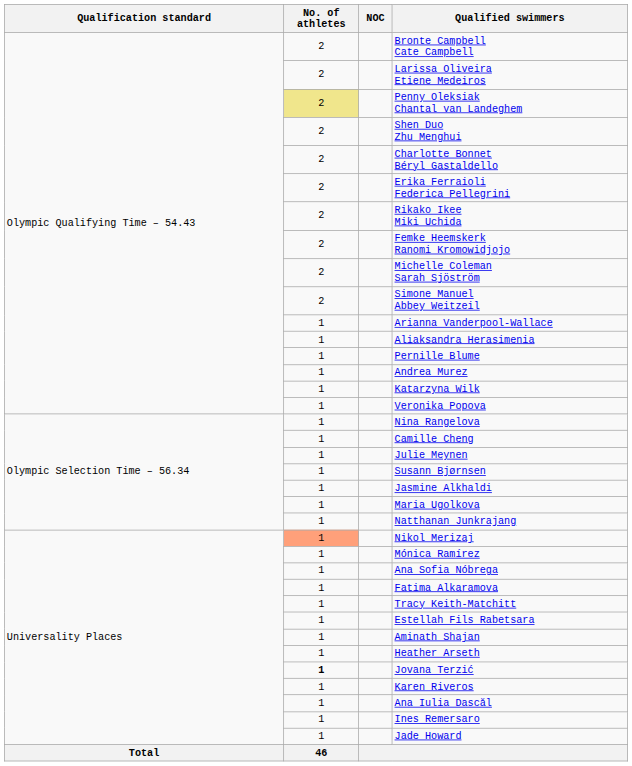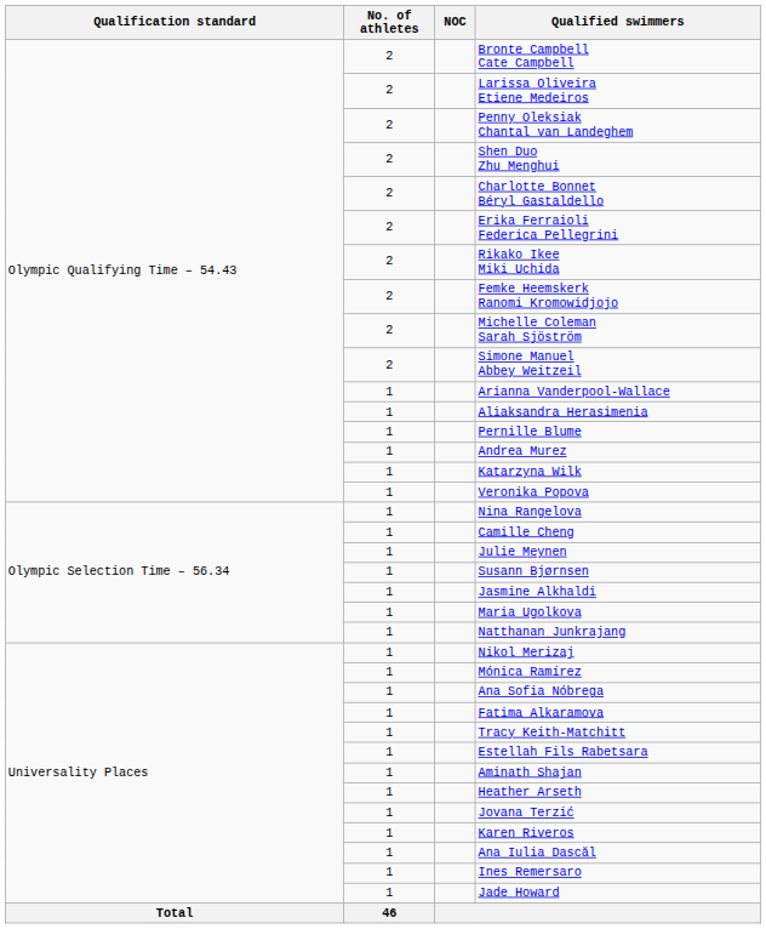Penny Oleksiak Chantal van Landeghem | No. of athletes: khaki background -> no background
Nikol Merizaj | No. of athletes: lightsalmon background -> no background
Jovana Terzić | No. of athletes: bold -> normal
